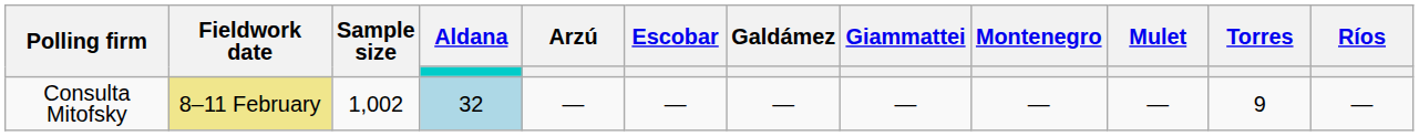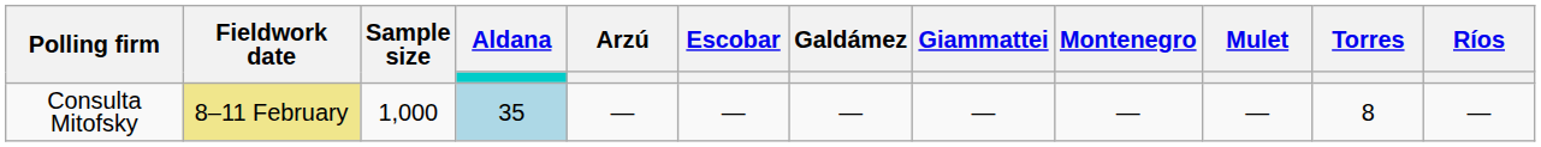Consulta Mitofsky | Sample size: 1,002 -> 1,000
Consulta Mitofsky | Aldana: 32 -> 35
Consulta Mitofsky | Torres: 9 -> 8
